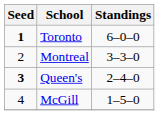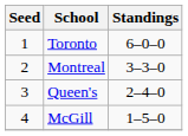Toronto | Seed: bold -> normal
Queen's | Seed: bold -> normal
